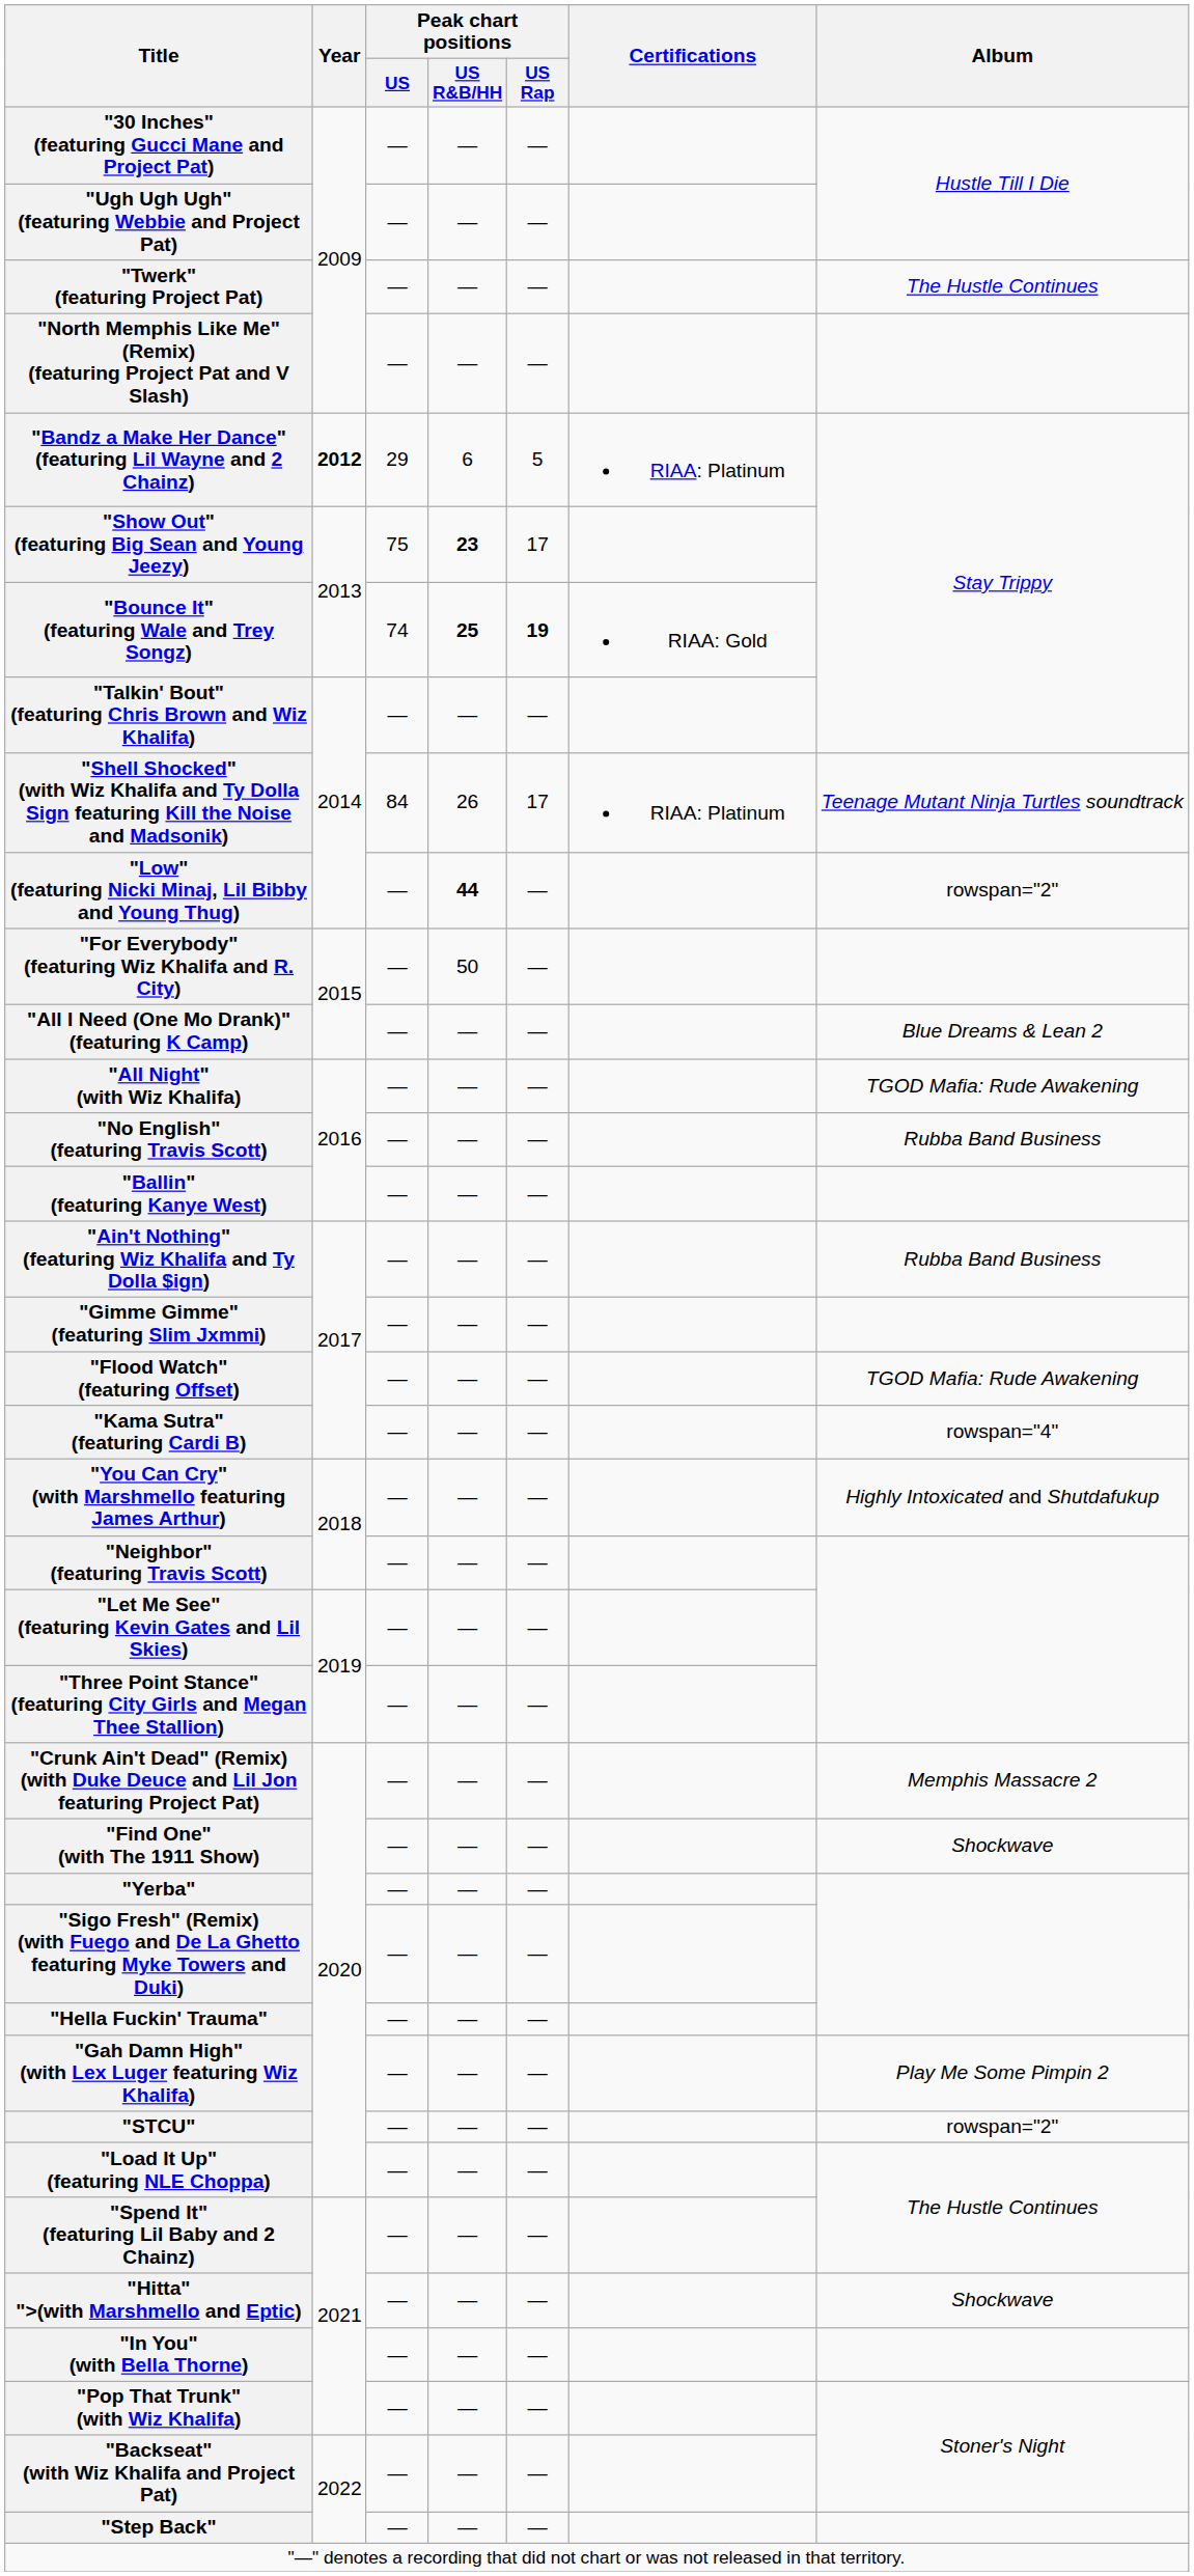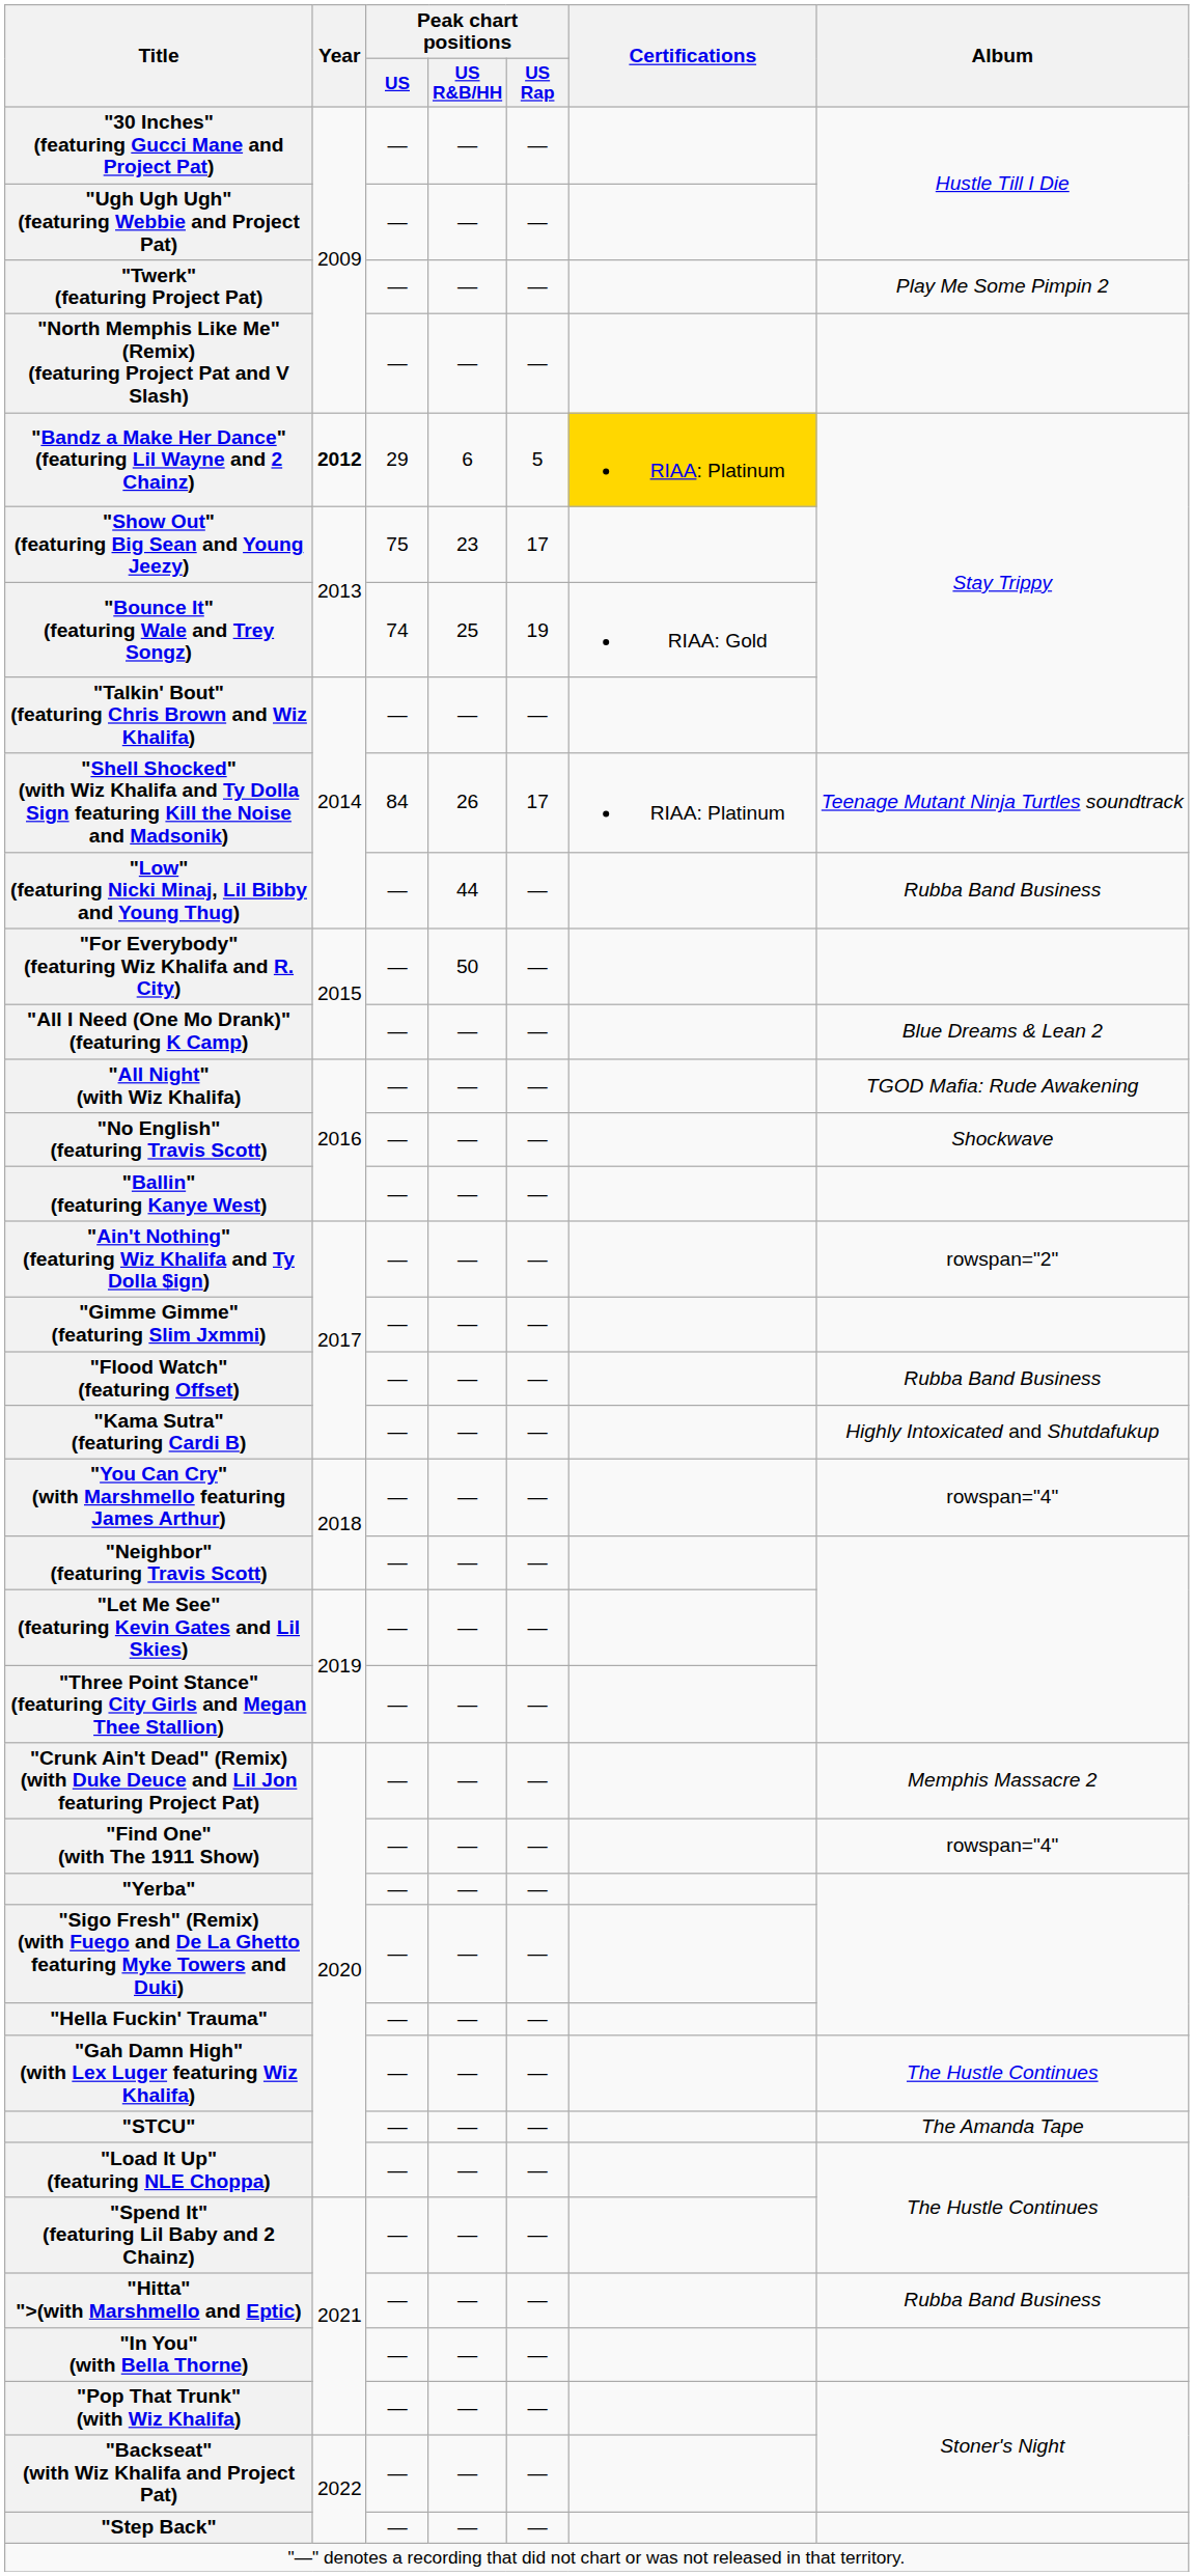"Twerk" (featuring Project Pat) | Album: The Hustle Continues -> Play Me Some Pimpin 2
"Bandz a Make Her Dance" (featuring Lil Wayne and 2 Chainz) | Certifications: no background -> gold background
"Show Out" (featuring Big Sean and Young Jeezy) | Peak chart positions / US R&B/HH: bold -> normal
"Bounce It" (featuring Wale and Trey Songz) | Peak chart positions / US R&B/HH: bold -> normal
"Bounce It" (featuring Wale and Trey Songz) | Peak chart positions / US Rap: bold -> normal
"Low" (featuring Nicki Minaj, Lil Bibby and Young Thug) | Peak chart positions / US R&B/HH: bold -> normal
"Low" (featuring Nicki Minaj, Lil Bibby and Young Thug) | Album: rowspan="2" -> Rubba Band Business
"No English" (featuring Travis Scott) | Album: Rubba Band Business -> Shockwave
"Ain't Nothing" (featuring Wiz Khalifa and Ty Dolla $ign) | Album: Rubba Band Business -> rowspan="2"
"Flood Watch" (featuring Offset) | Album: TGOD Mafia: Rude Awakening -> Rubba Band Business
"Kama Sutra" (featuring Cardi B) | Album: rowspan="4" -> Highly Intoxicated and Shutdafukup
"You Can Cry" (with Marshmello featuring James Arthur) | Album: Highly Intoxicated and Shutdafukup -> rowspan="4"
"Find One" (with The 1911 Show) | Album: Shockwave -> rowspan="4"
"Gah Damn High" (with Lex Luger featuring Wiz Khalifa) | Album: Play Me Some Pimpin 2 -> The Hustle Continues
"STCU" | Album: rowspan="2" -> The Amanda Tape
"Hitta" ">(with Marshmello and Eptic) | Album: Shockwave -> Rubba Band Business
